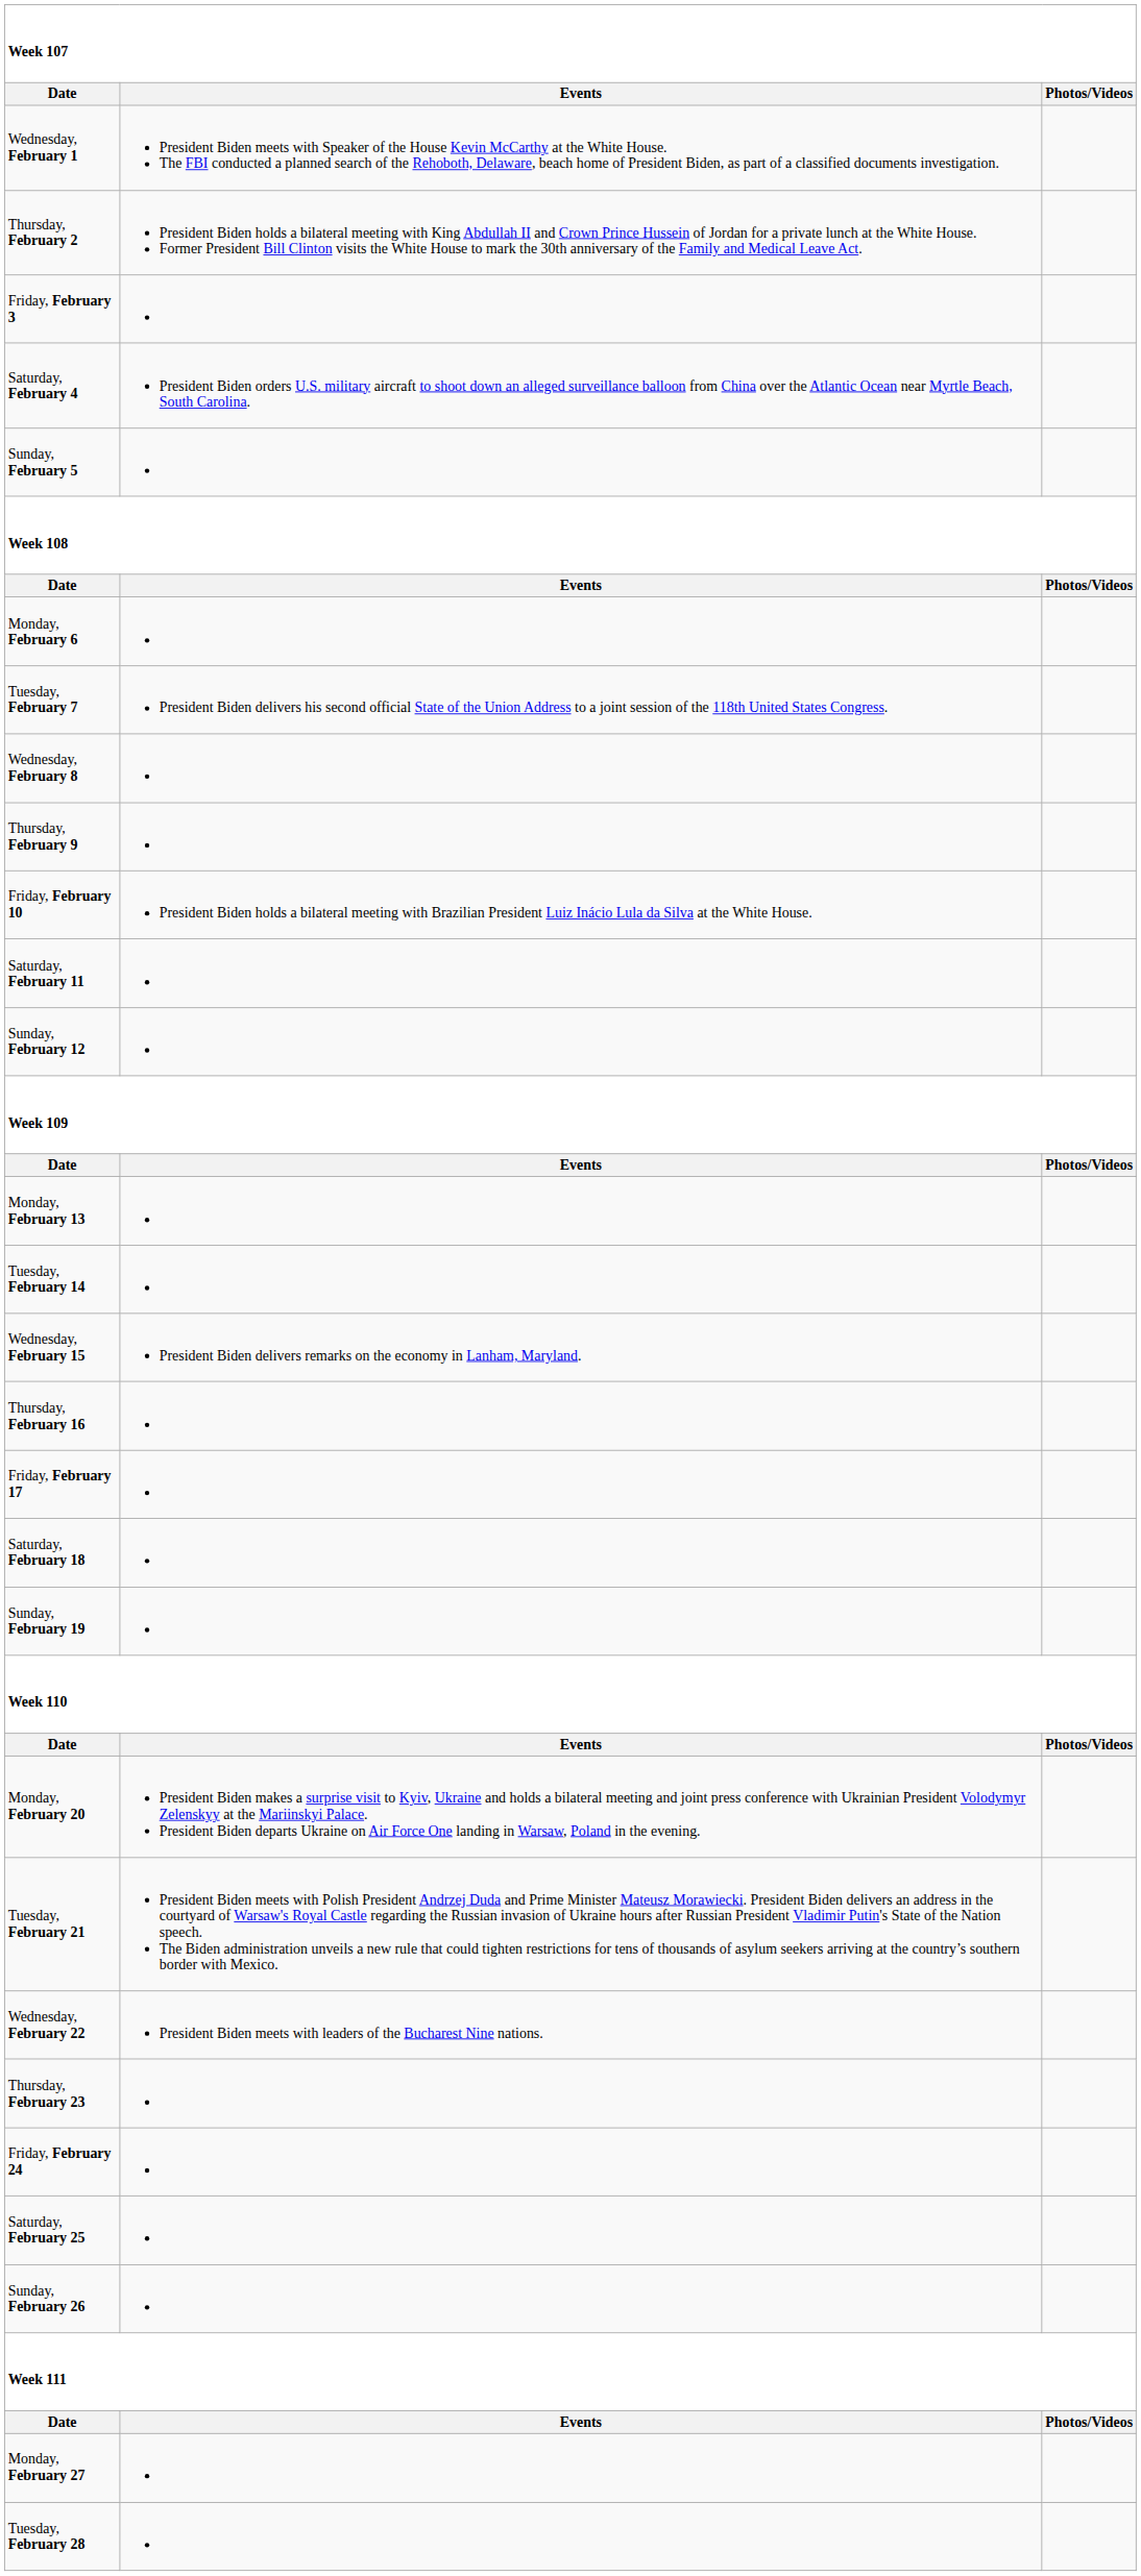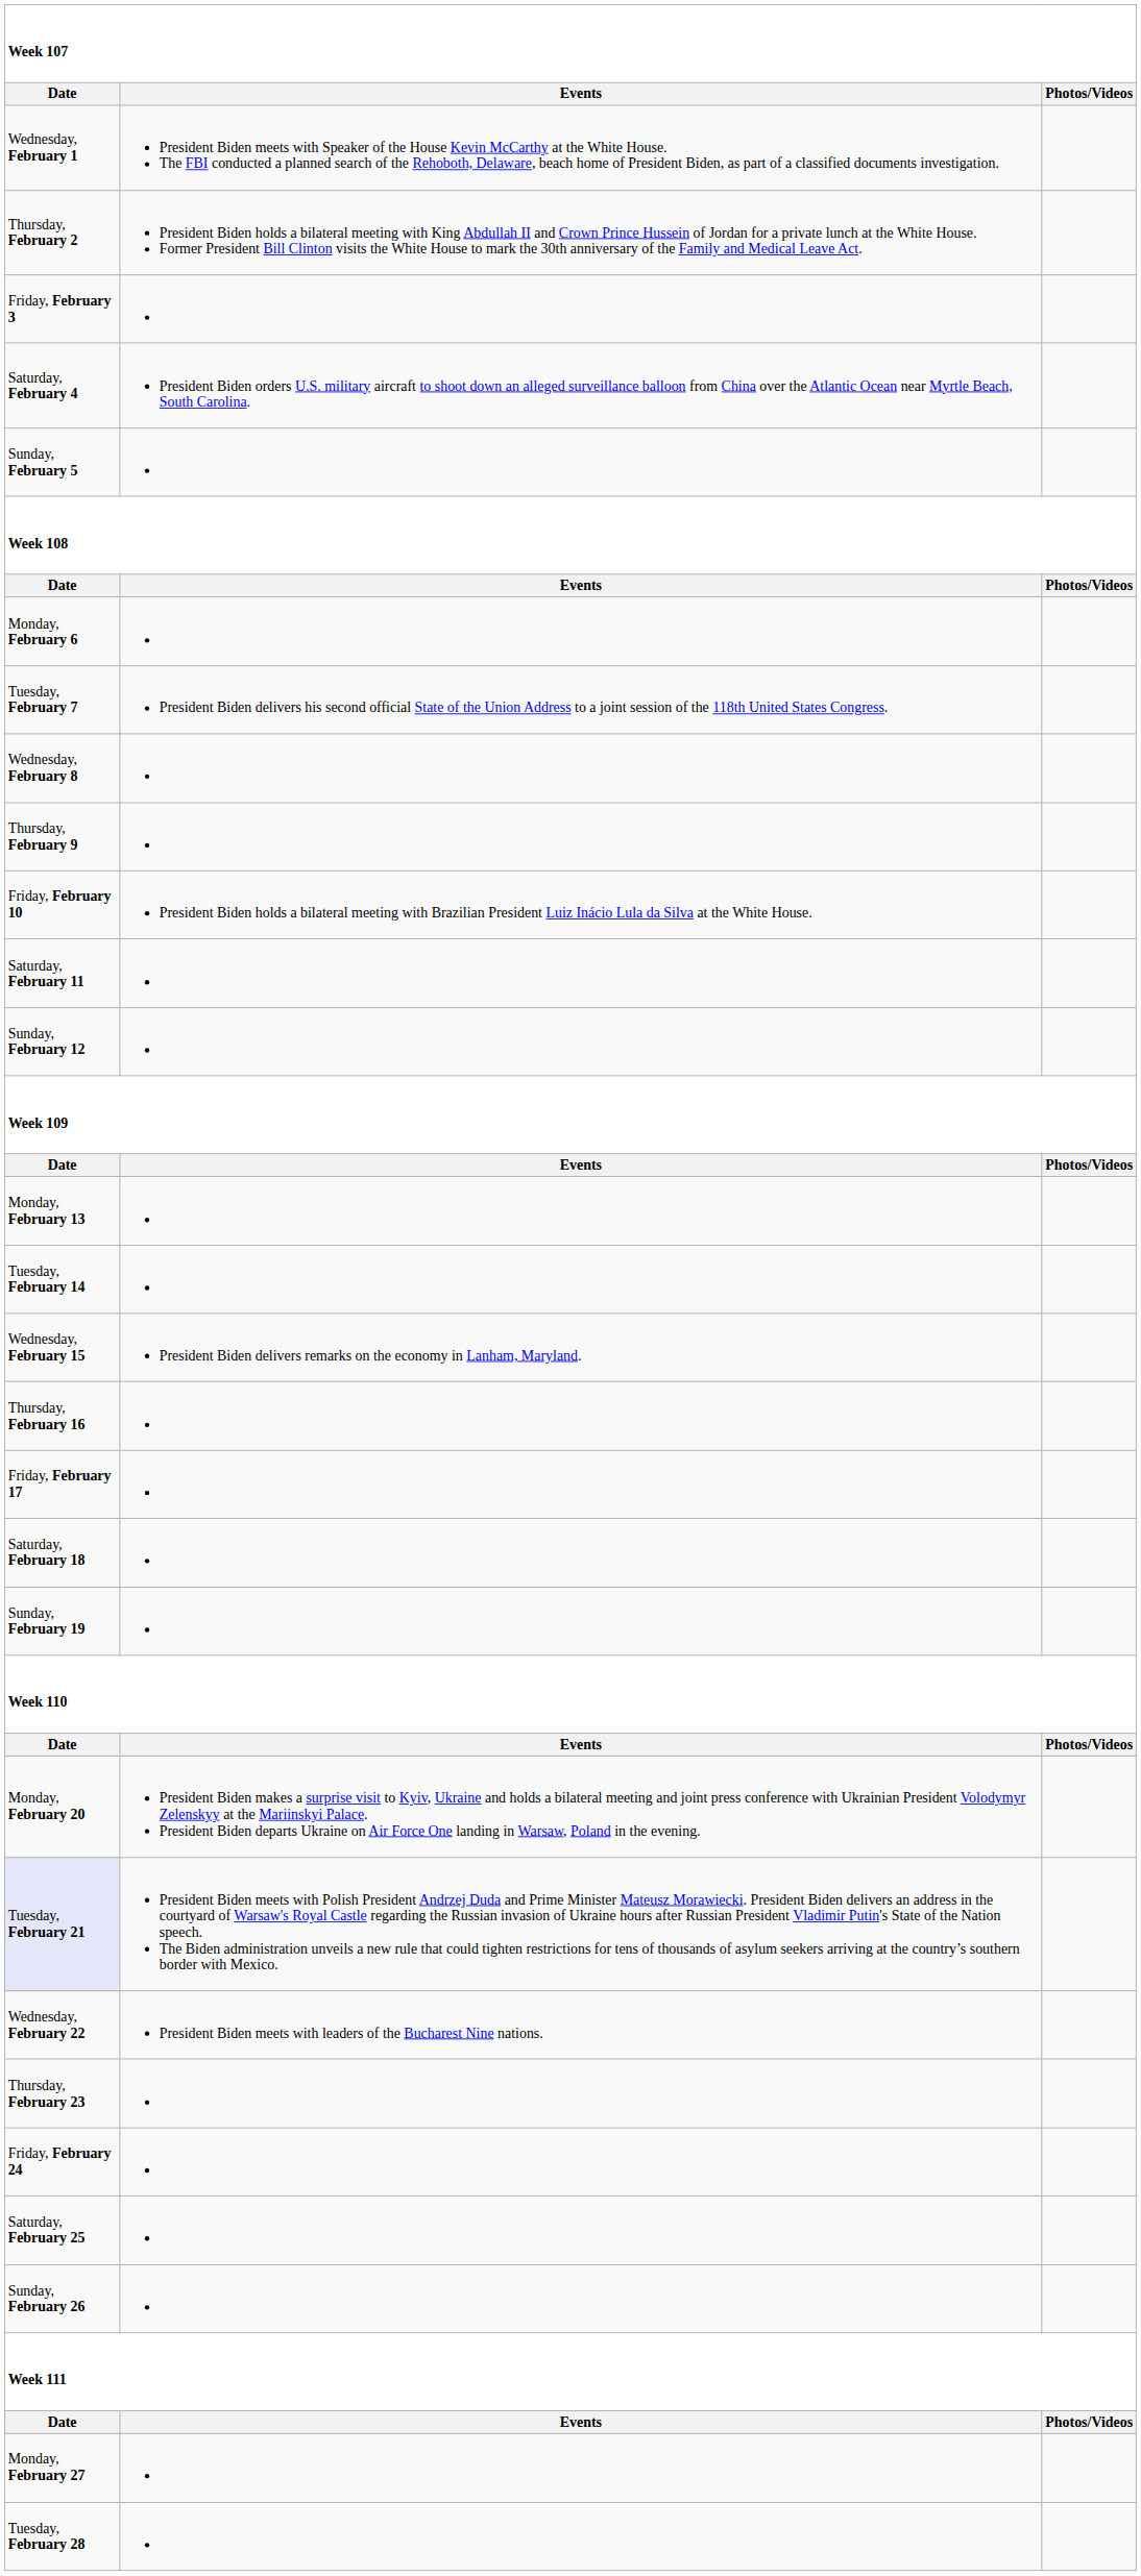Tuesday, February 21 | column 1: no background -> lavender background
